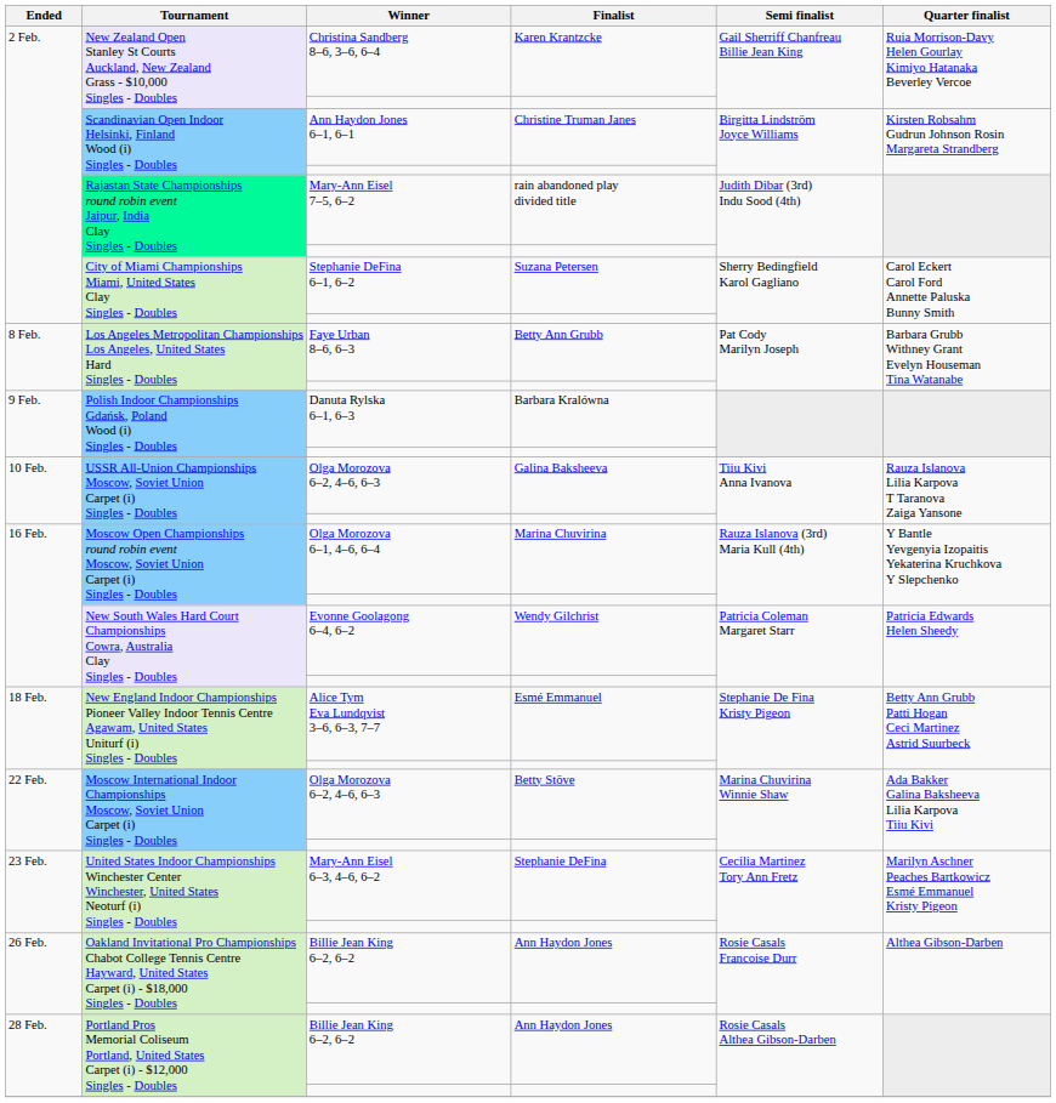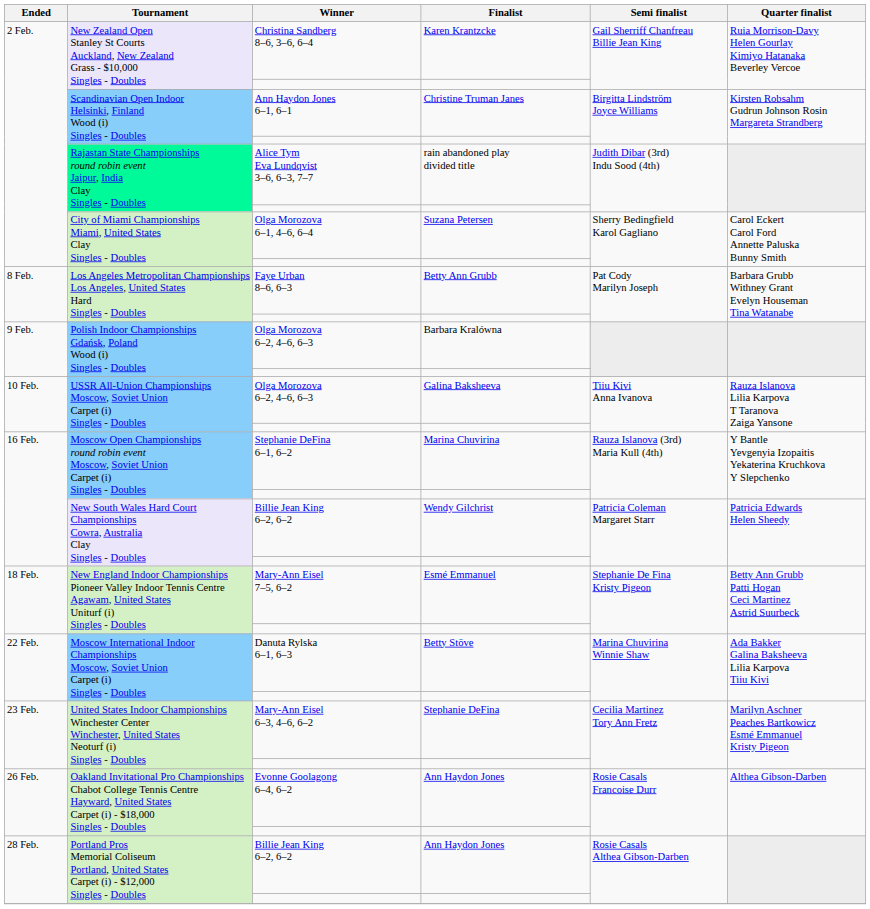row 6 | Winner: Mary-Ann Eisel 7–5, 6–2 -> Alice Tym Eva Lundqvist 3–6, 6–3, 7–7
row 8 | Winner: Stephanie DeFina 6–1, 6–2 -> Olga Morozova 6–1, 4–6, 6–4
row 12 | Winner: Danuta Rylska 6–1, 6–3 -> Olga Morozova 6–2, 4–6, 6–3
row 16 | Winner: Olga Morozova 6–1, 4–6, 6–4 -> Stephanie DeFina 6–1, 6–2
row 18 | Winner: Evonne Goolagong 6–4, 6–2 -> Billie Jean King 6–2, 6–2
row 20 | Winner: Alice Tym Eva Lundqvist 3–6, 6–3, 7–7 -> Mary-Ann Eisel 7–5, 6–2
row 22 | Winner: Olga Morozova 6–2, 4–6, 6–3 -> Danuta Rylska 6–1, 6–3
row 26 | Winner: Billie Jean King 6–2, 6–2 -> Evonne Goolagong 6–4, 6–2
